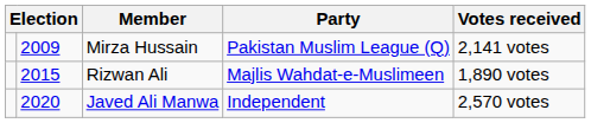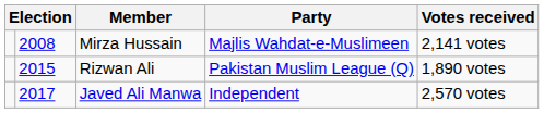Mirza Hussain | column 2: 2009 -> 2008
Mirza Hussain | Party: Pakistan Muslim League (Q) -> Majlis Wahdat-e-Muslimeen
Rizwan Ali | Party: Majlis Wahdat-e-Muslimeen -> Pakistan Muslim League (Q)
Javed Ali Manwa | column 2: 2020 -> 2017
